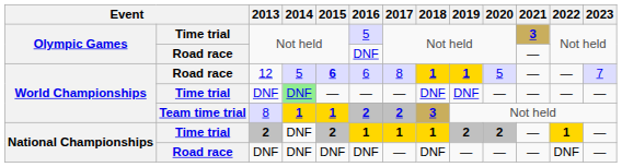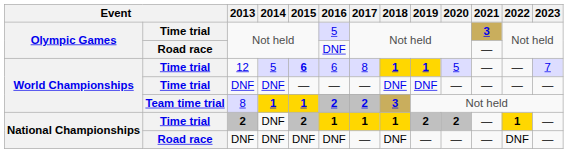12 | column 2: Road race -> Time trial
World Championships / DNF | 2014: lightgreen background -> no background
